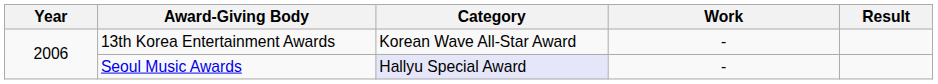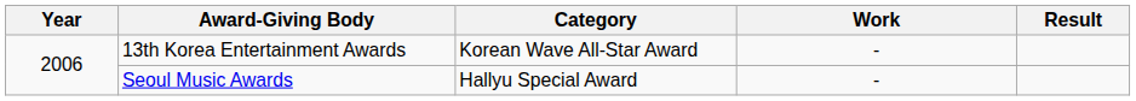Seoul Music Awards | Category: lavender background -> no background
